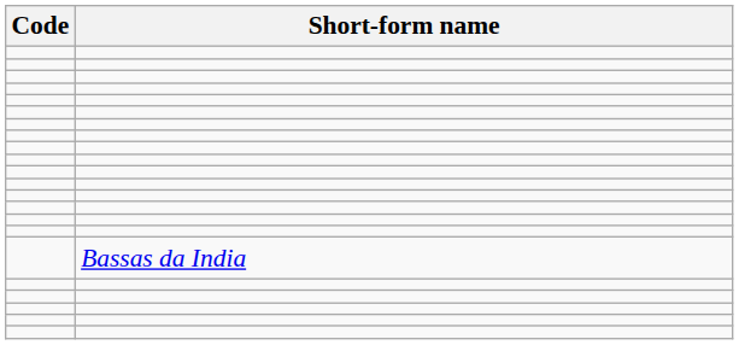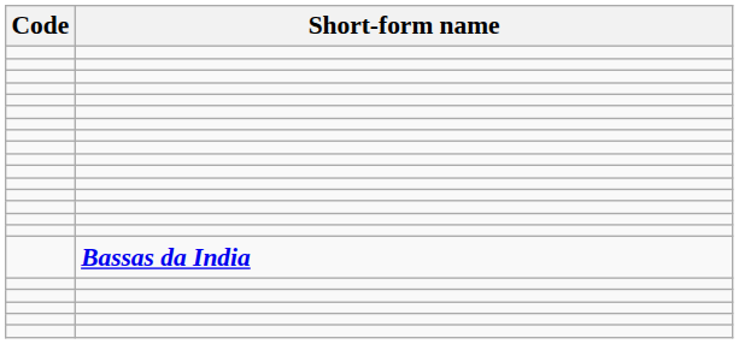row 18 | Short-form name: normal -> bold
